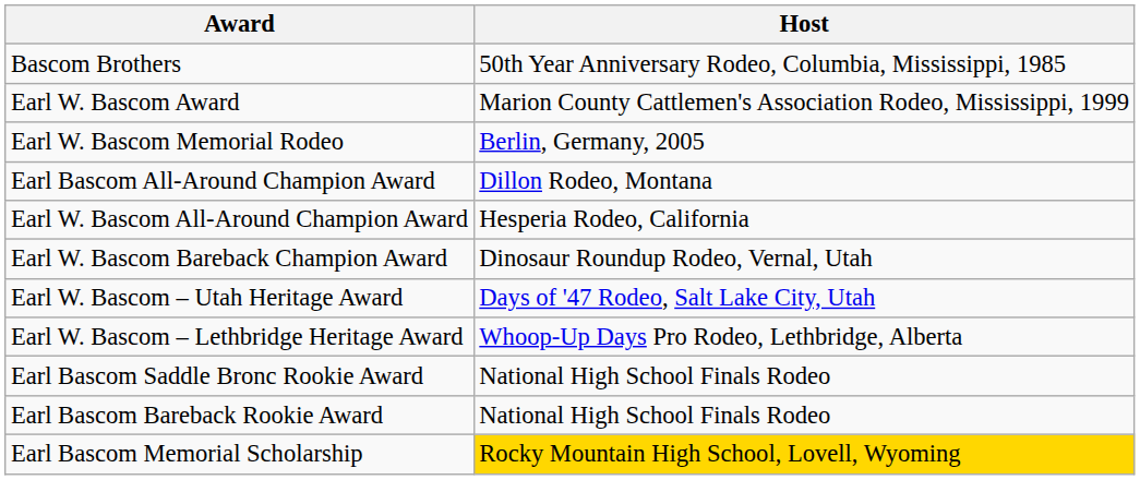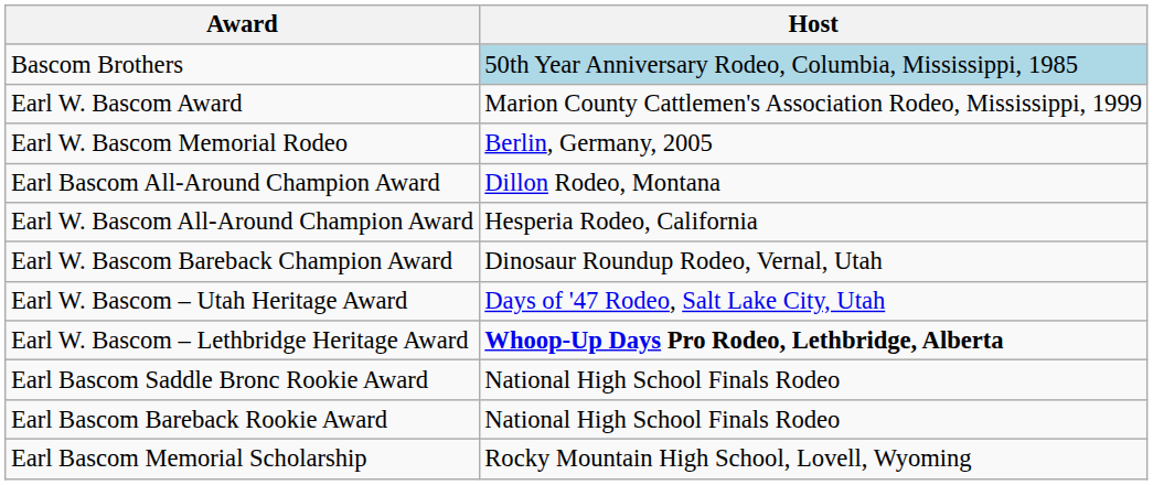Bascom Brothers | Host: no background -> lightblue background
Earl W. Bascom – Lethbridge Heritage Award | Host: normal -> bold
Earl Bascom Memorial Scholarship | Host: gold background -> no background
